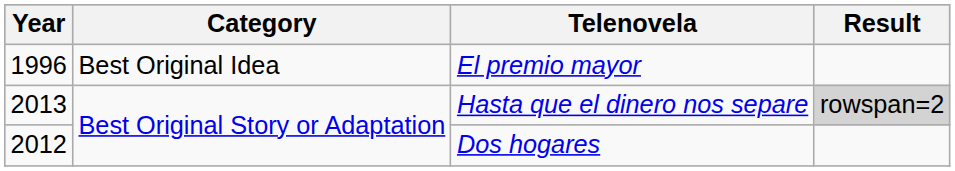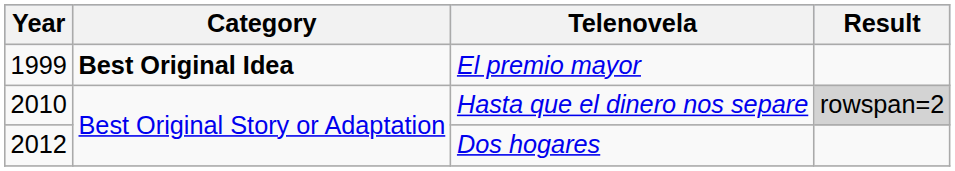El premio mayor | Year: 1996 -> 1999
El premio mayor | Category: normal -> bold
Hasta que el dinero nos separe | Year: 2013 -> 2010
